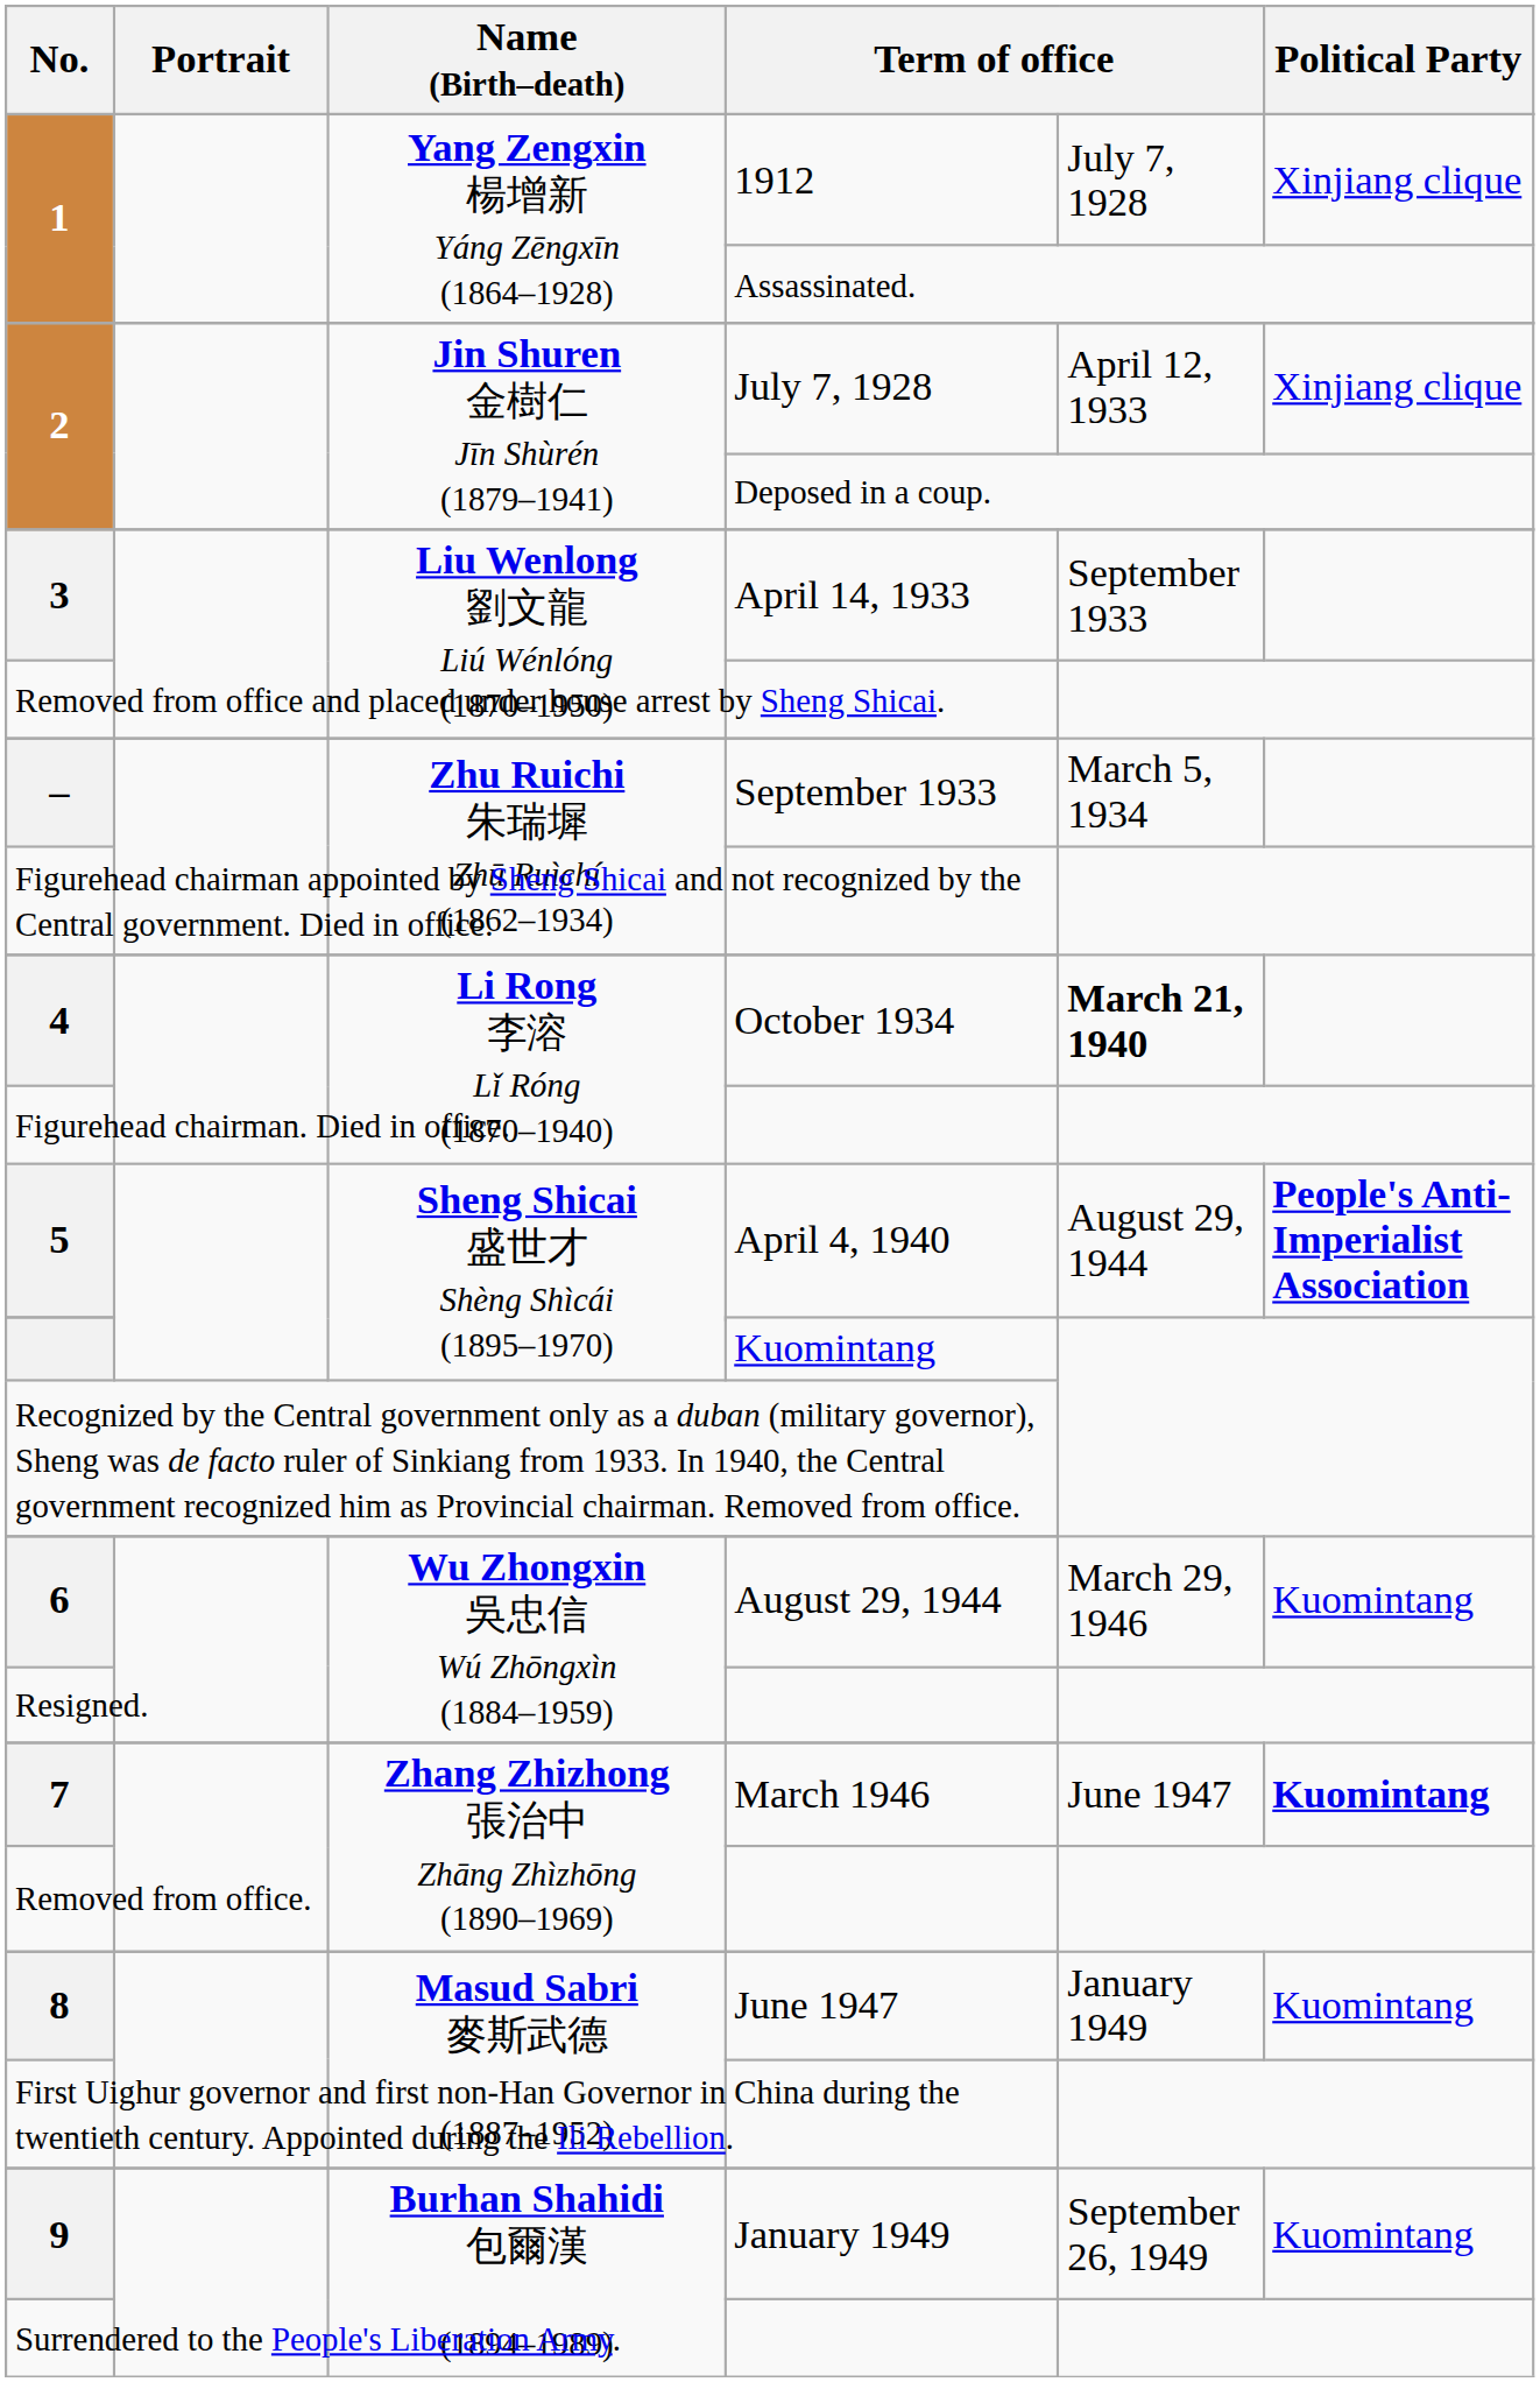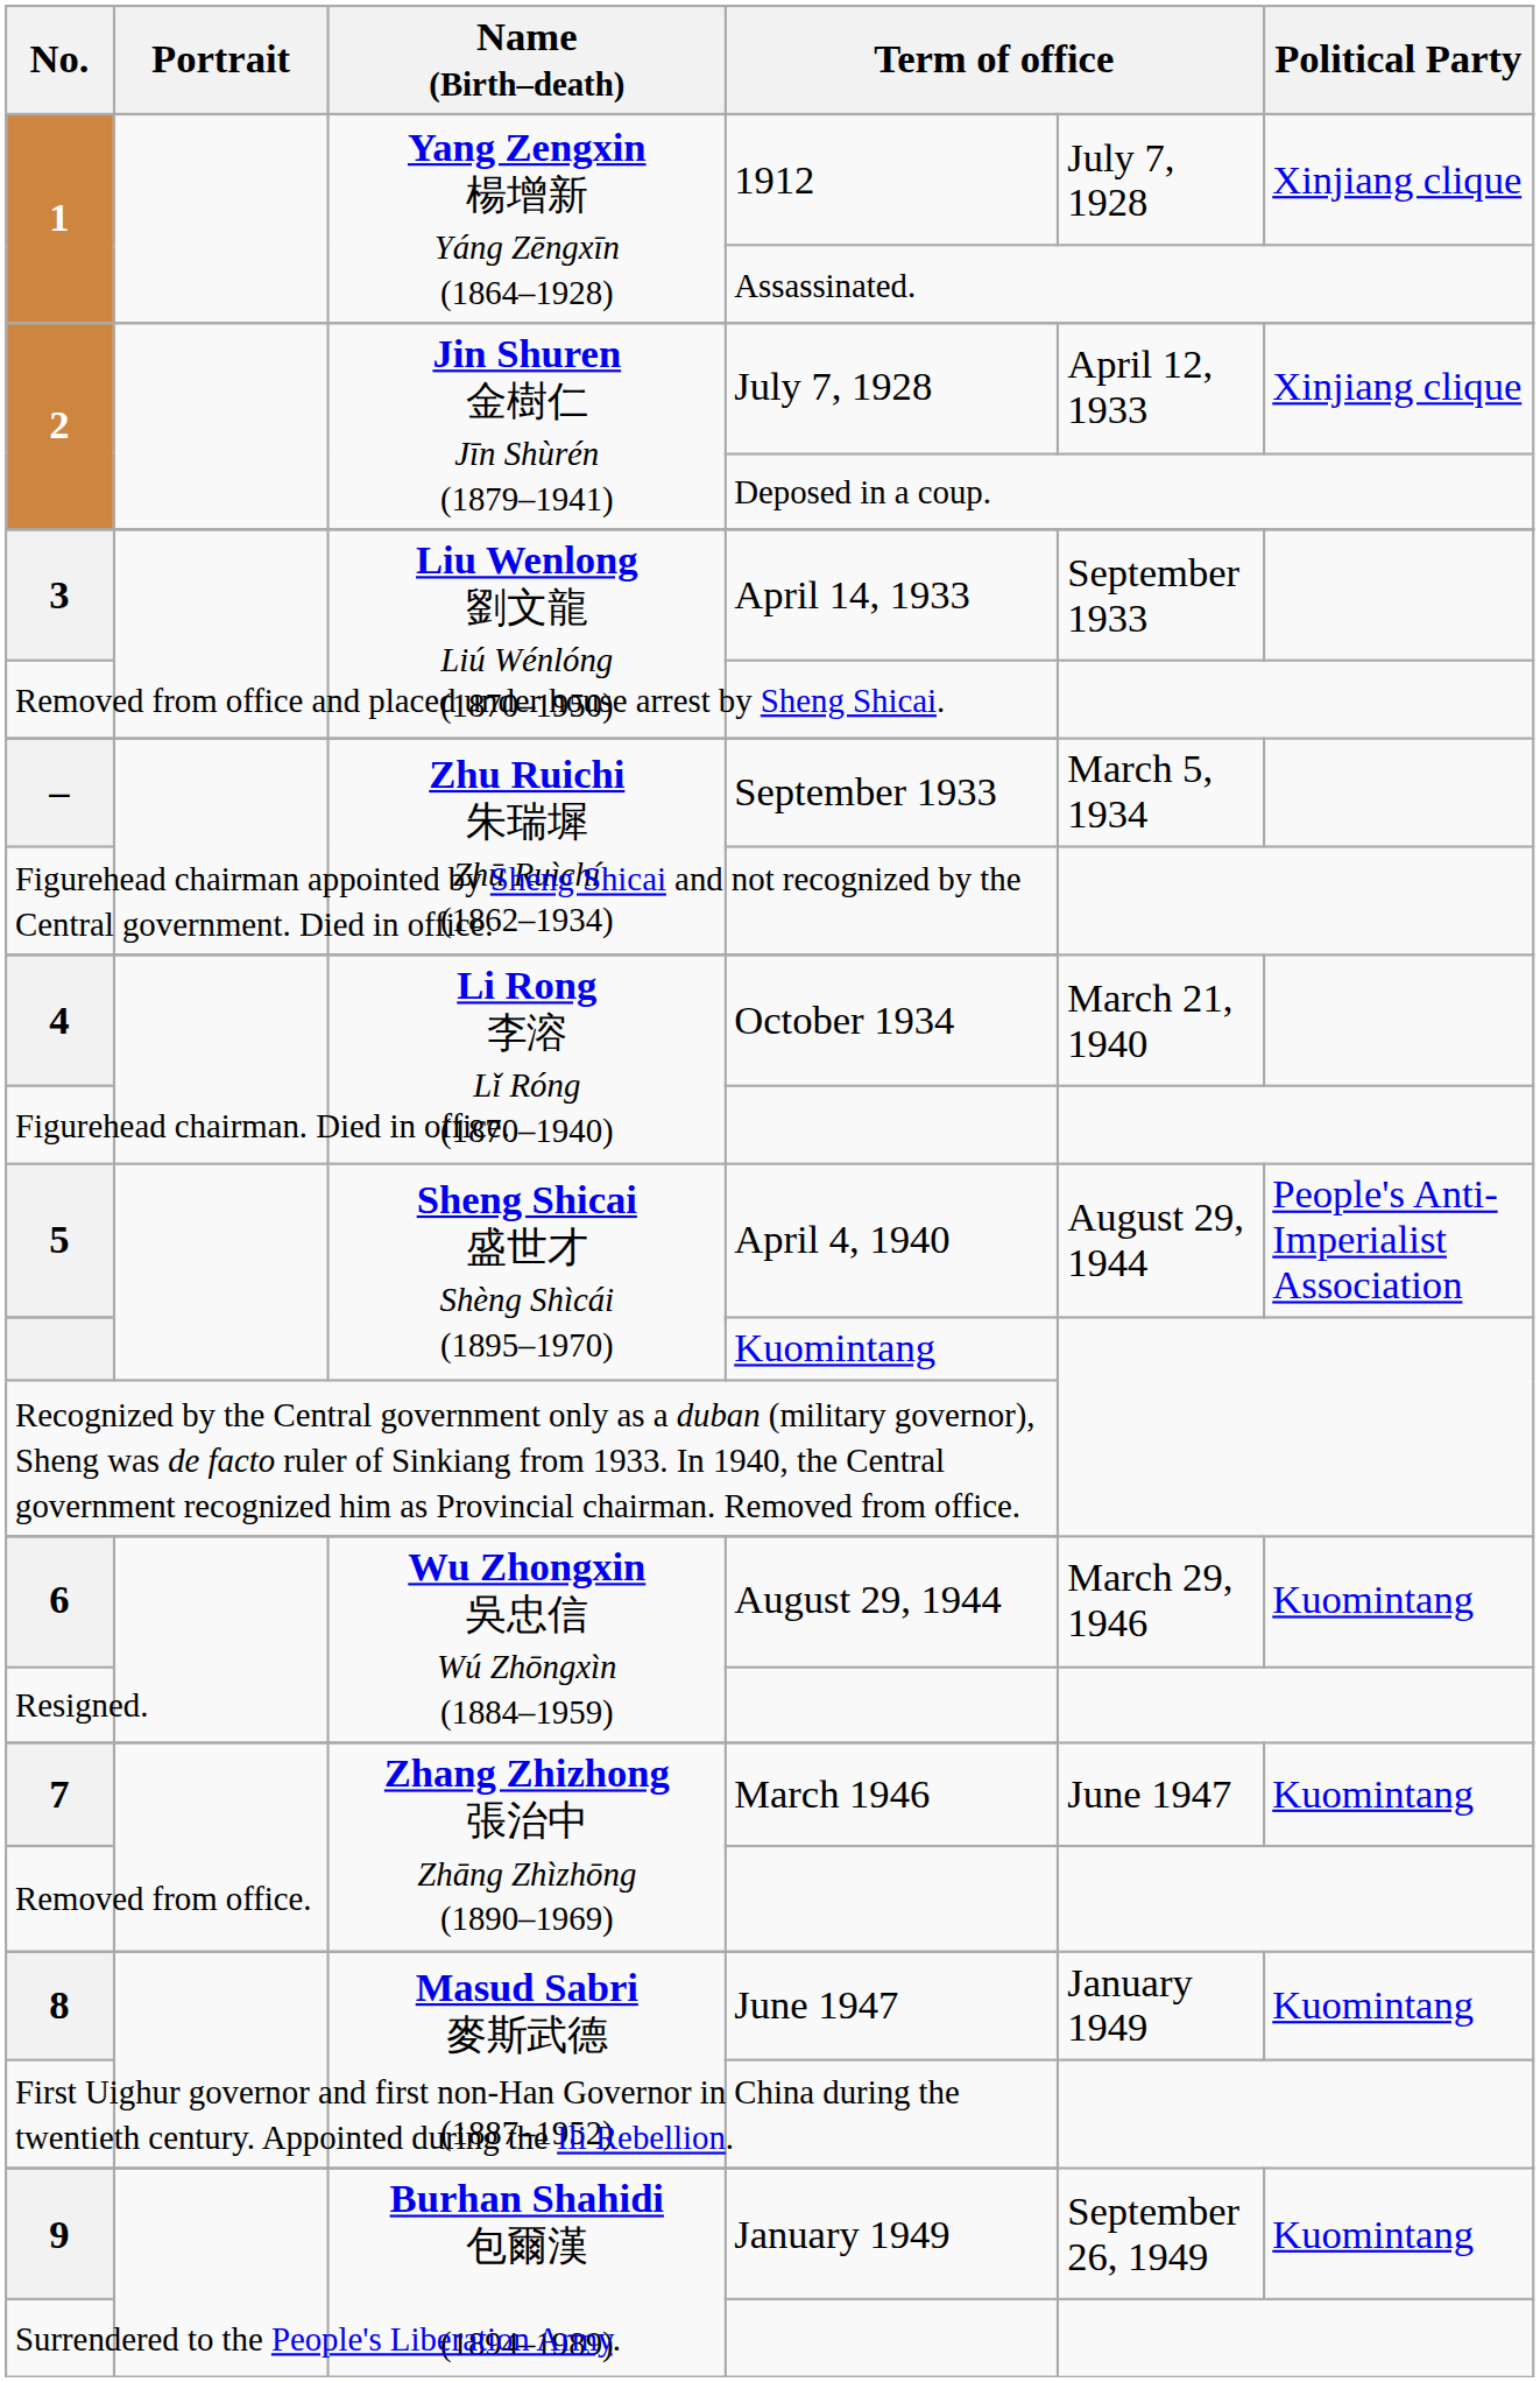October 1934 | column 5: bold -> normal
5 / April 4, 1940 | Political Party: bold -> normal
March 1946 | Political Party: bold -> normal
